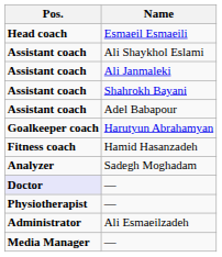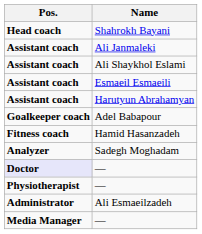row 2 | Name: Esmaeil Esmaeili -> Shahrokh Bayani
row 3 | Name: Ali Shaykhol Eslami -> Ali Janmaleki
row 4 | Name: Ali Janmaleki -> Ali Shaykhol Eslami
row 5 | Name: Shahrokh Bayani -> Esmaeil Esmaeili
row 6 | Name: Adel Babapour -> Harutyun Abrahamyan
row 7 | Name: Harutyun Abrahamyan -> Adel Babapour
